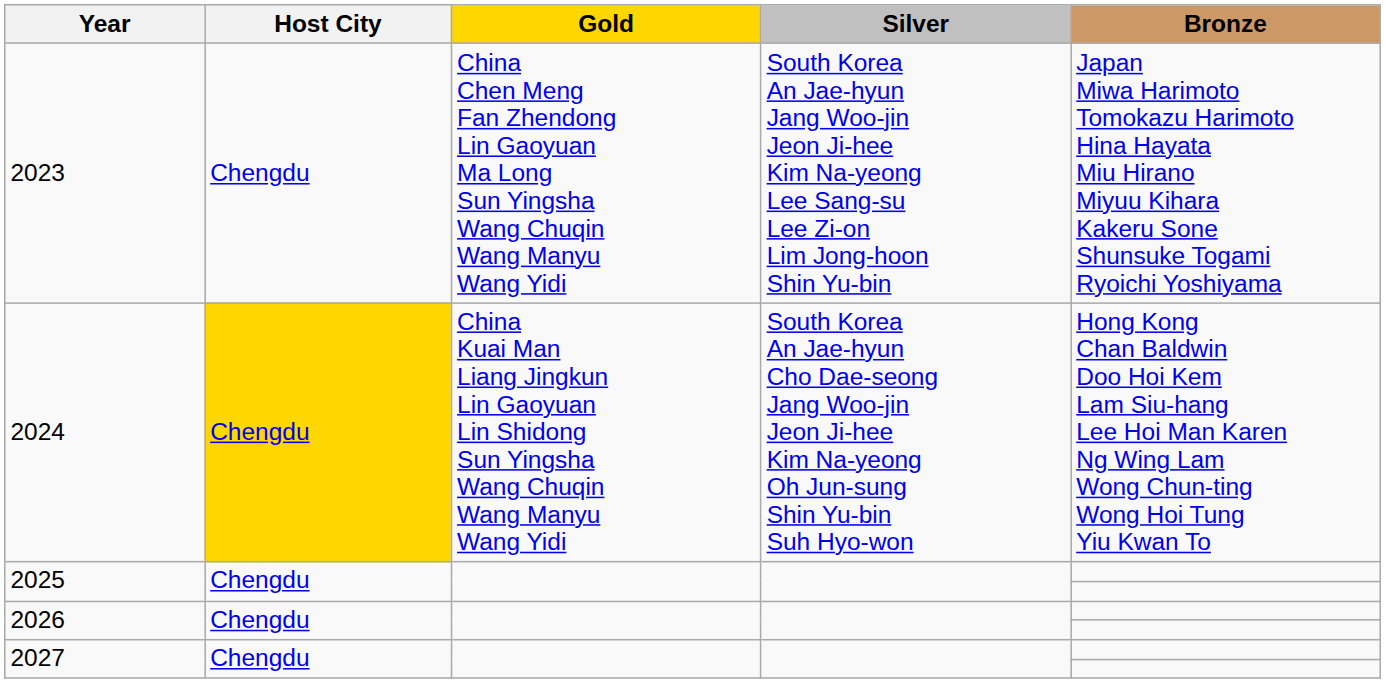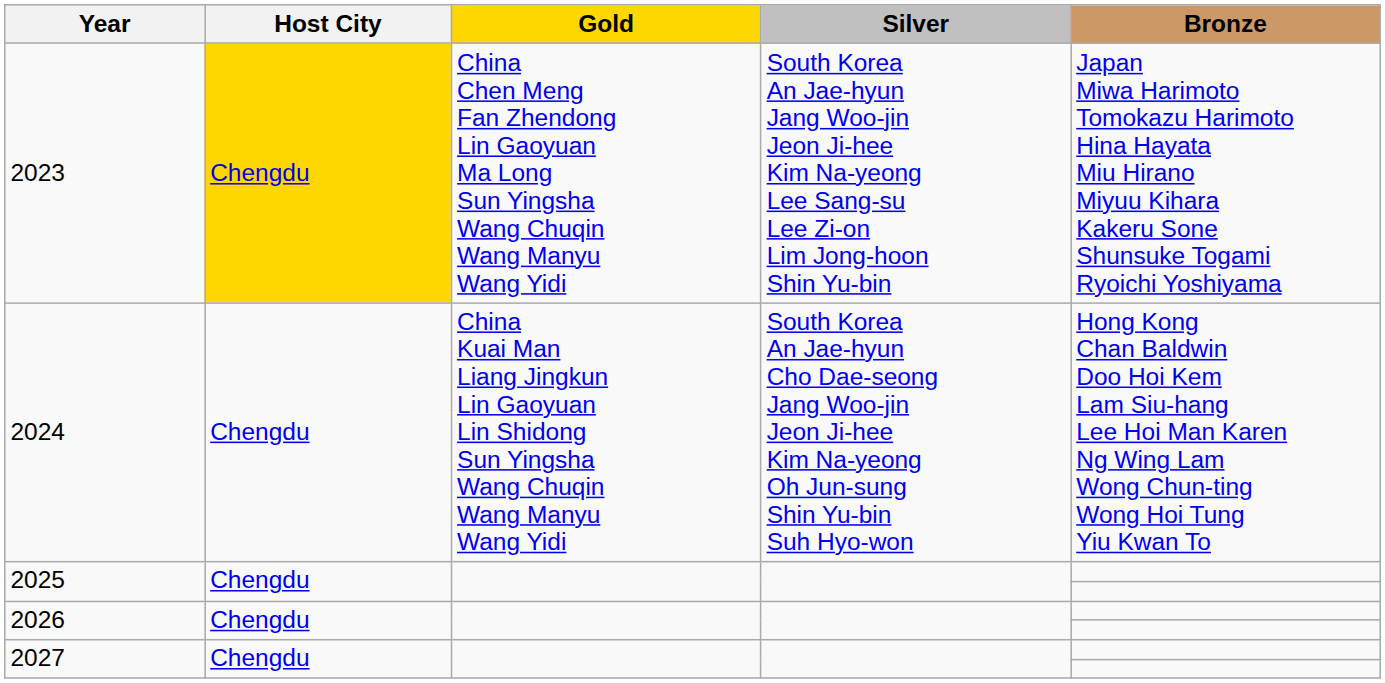2023 | Host City: no background -> gold background
2024 | Host City: gold background -> no background
